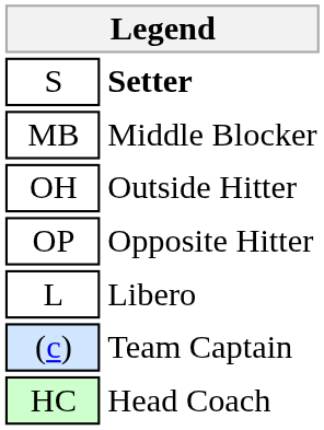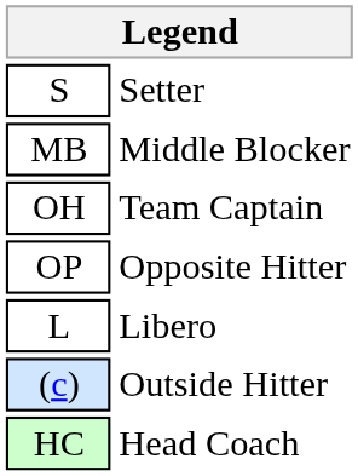S | column 2: bold -> normal
OH | column 2: Outside Hitter -> Team Captain
(c) | column 2: Team Captain -> Outside Hitter
